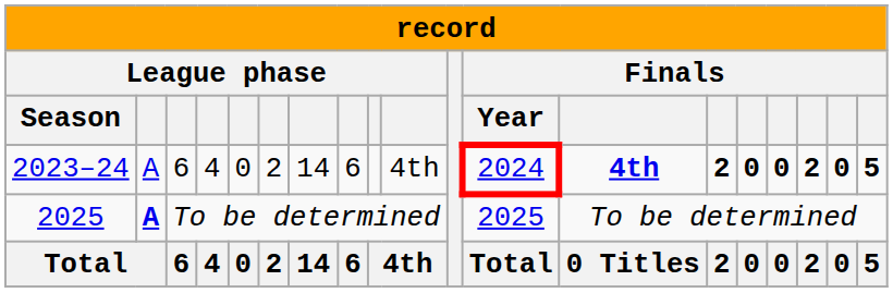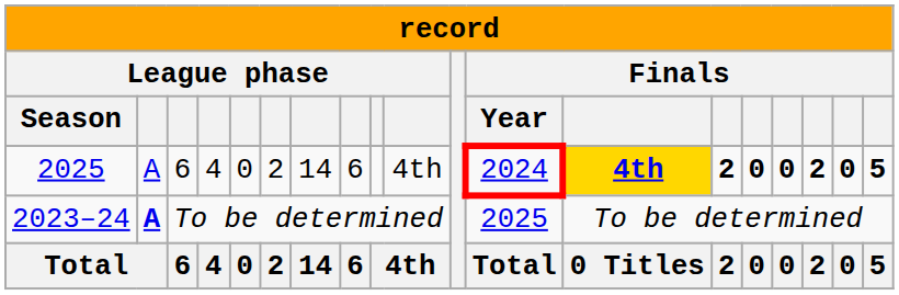row 4 | League phase / Season: 2023–24 -> 2025
row 4 | column 13: no background -> gold background
row 5 | League phase / Season: 2025 -> 2023–24
